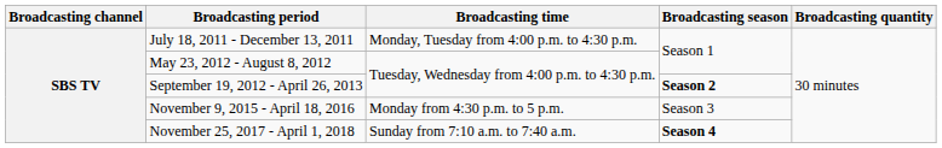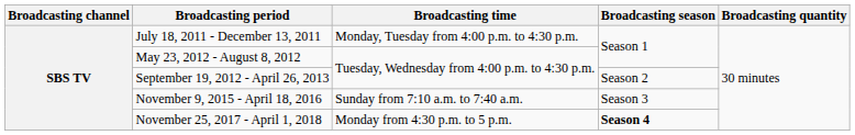September 19, 2012 - April 26, 2013 | Broadcasting season: bold -> normal
November 9, 2015 - April 18, 2016 | Broadcasting time: Monday from 4:30 p.m. to 5 p.m. -> Sunday from 7:10 a.m. to 7:40 a.m.
November 25, 2017 - April 1, 2018 | Broadcasting time: Sunday from 7:10 a.m. to 7:40 a.m. -> Monday from 4:30 p.m. to 5 p.m.
